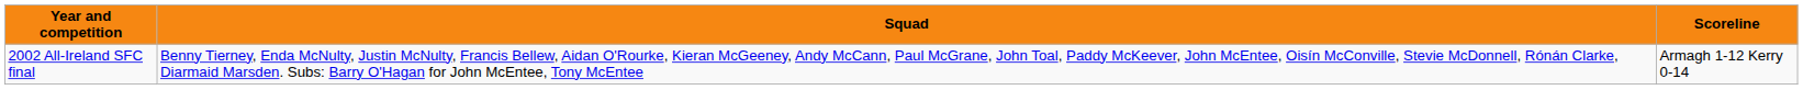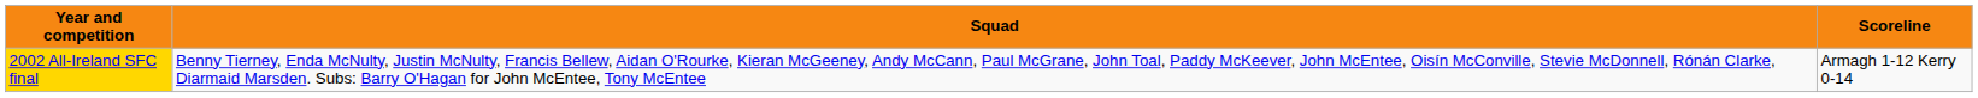row 2 | Year and competition: no background -> gold background
